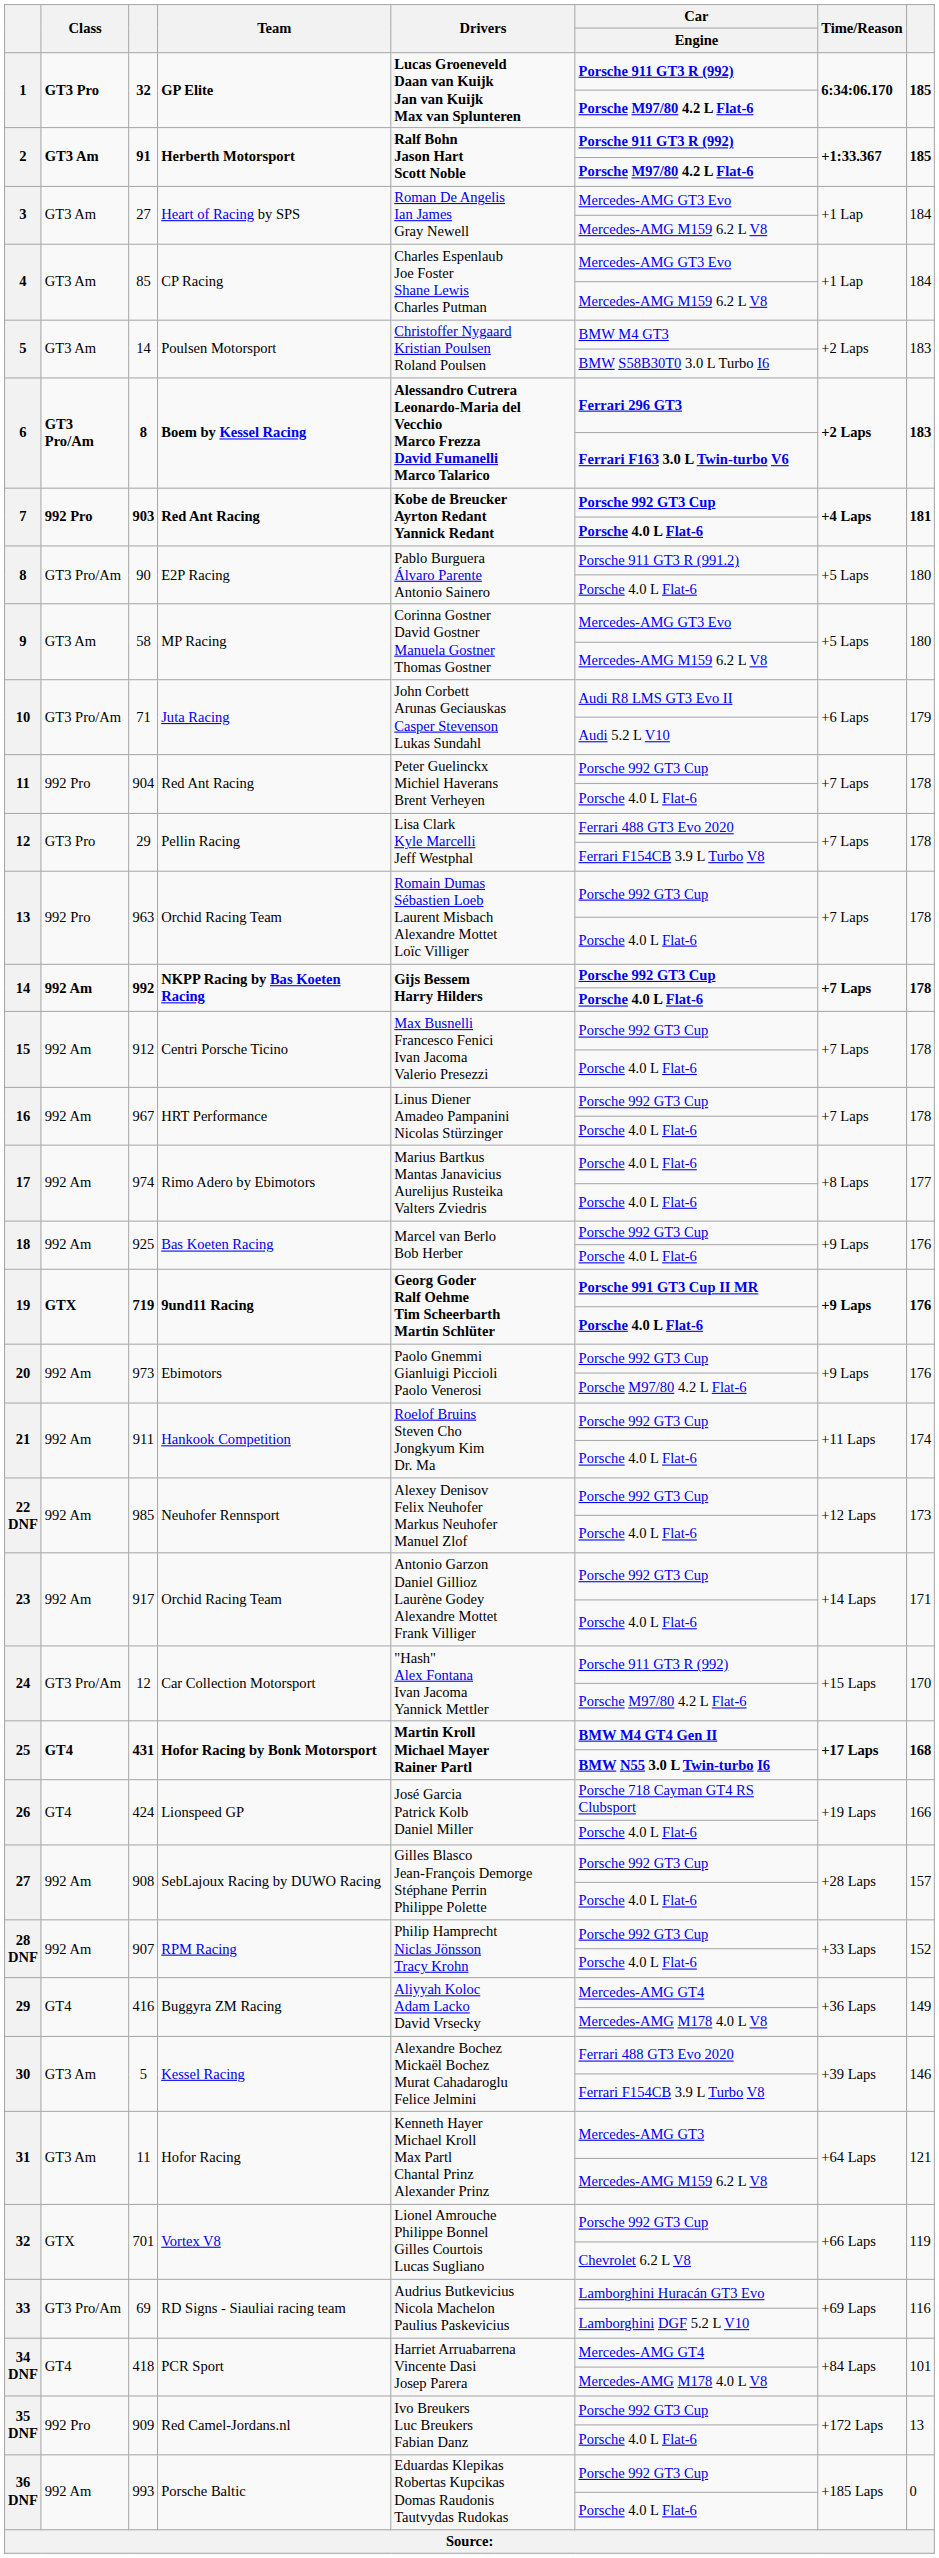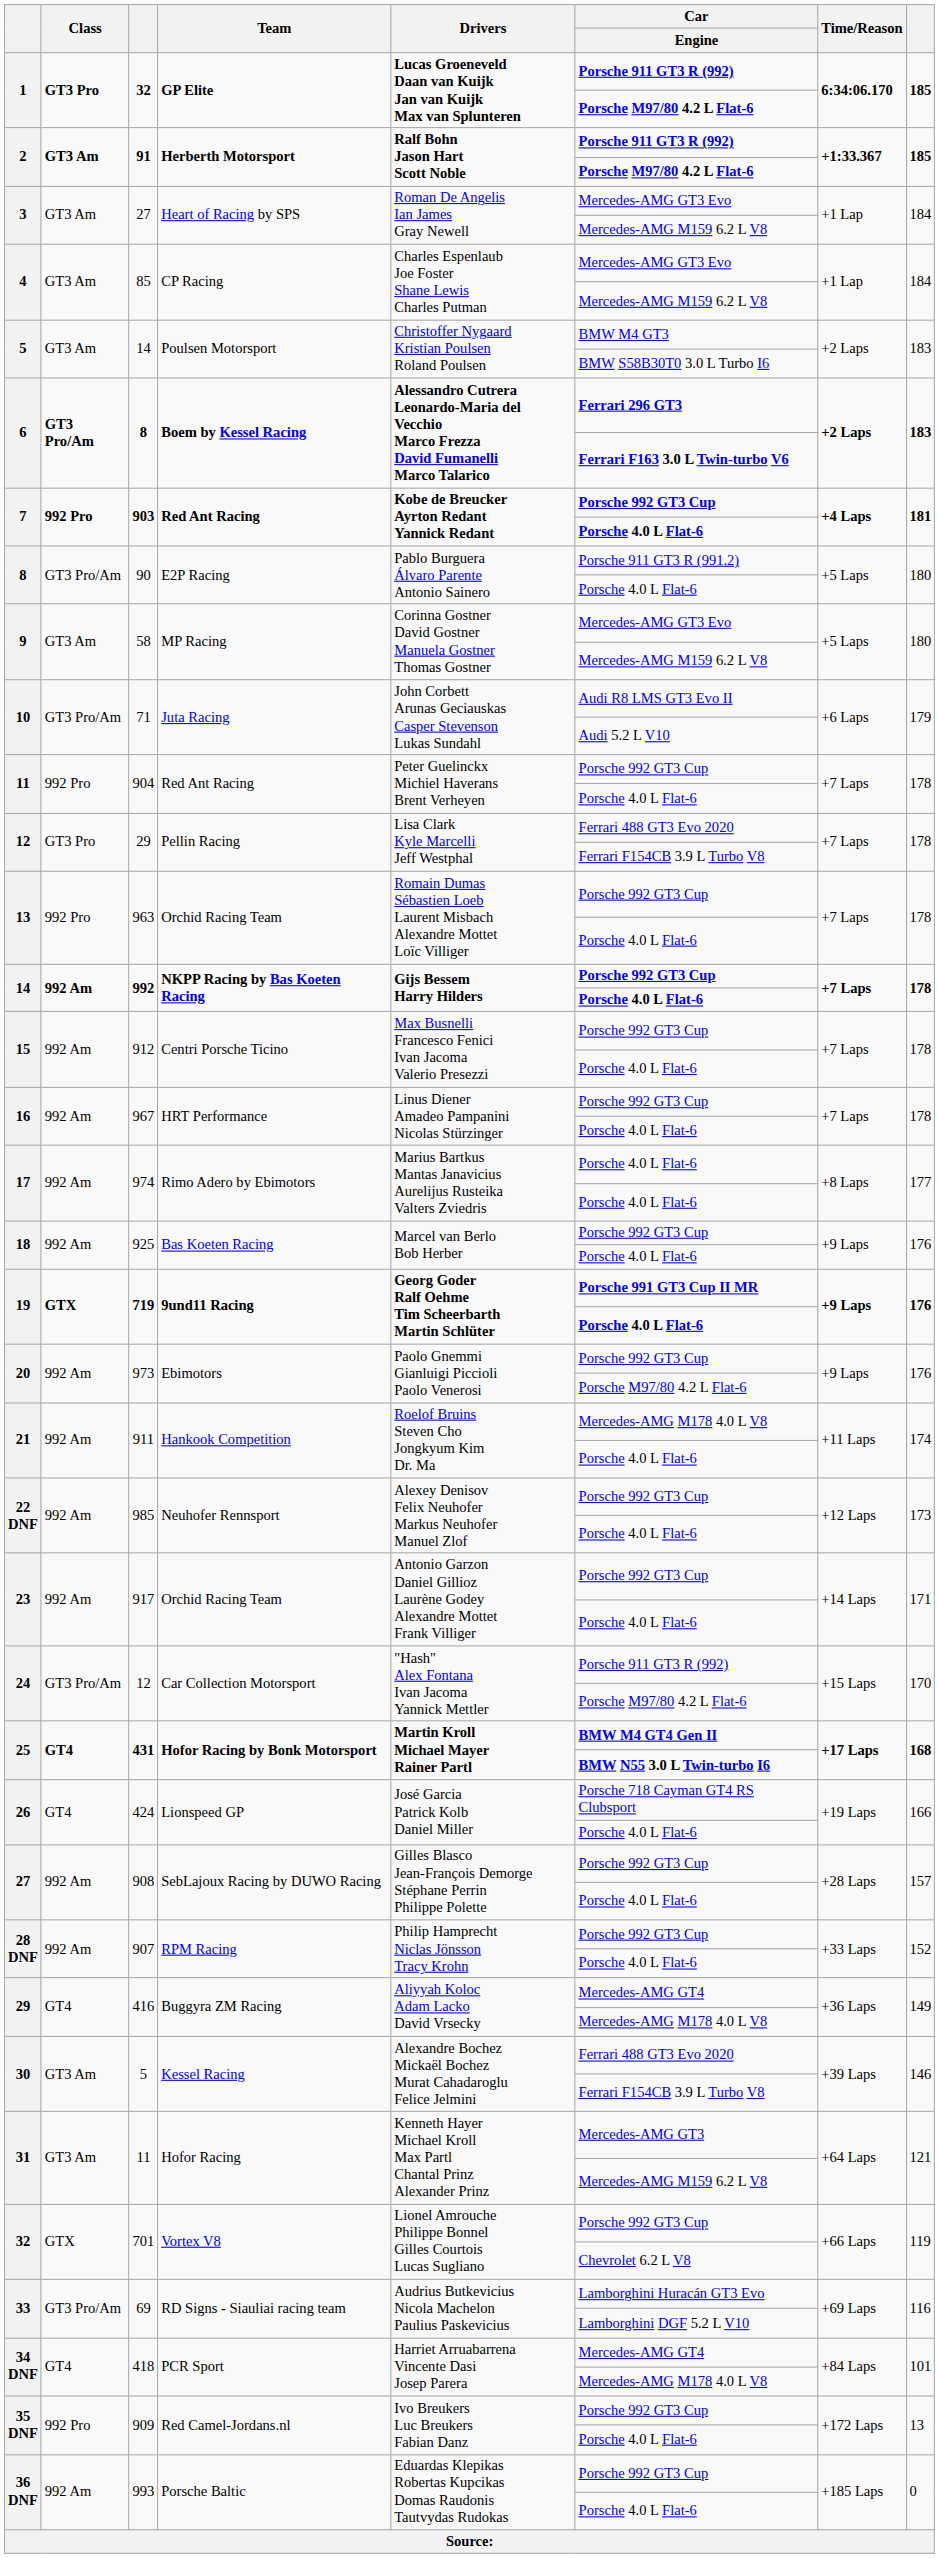row 43 | Car / Engine: Porsche 992 GT3 Cup -> Mercedes-AMG M178 4.0 L V8
